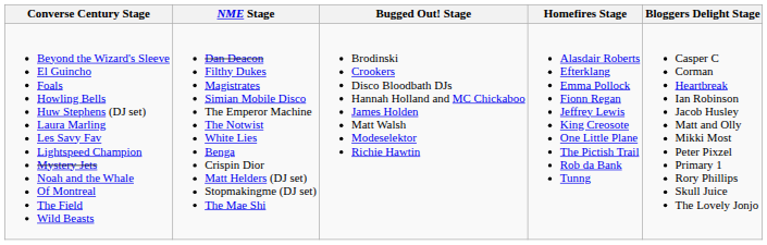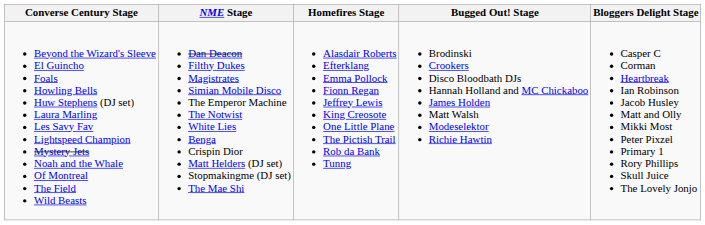columns swapped: Homefires Stage <-> Bugged Out! Stage
